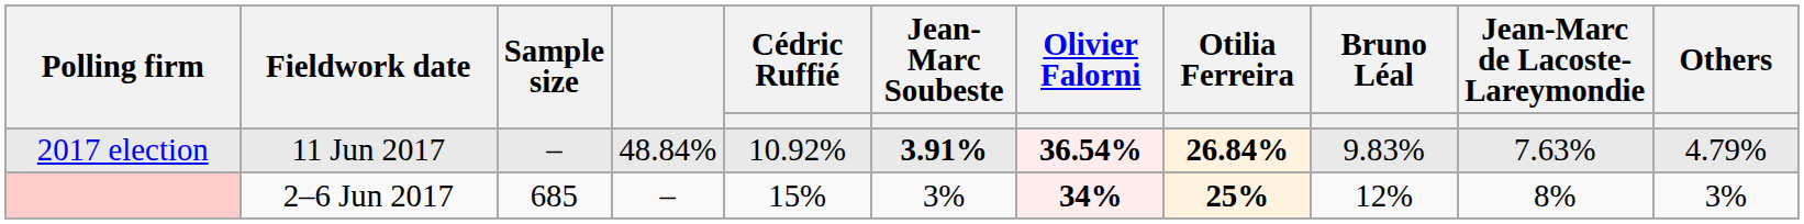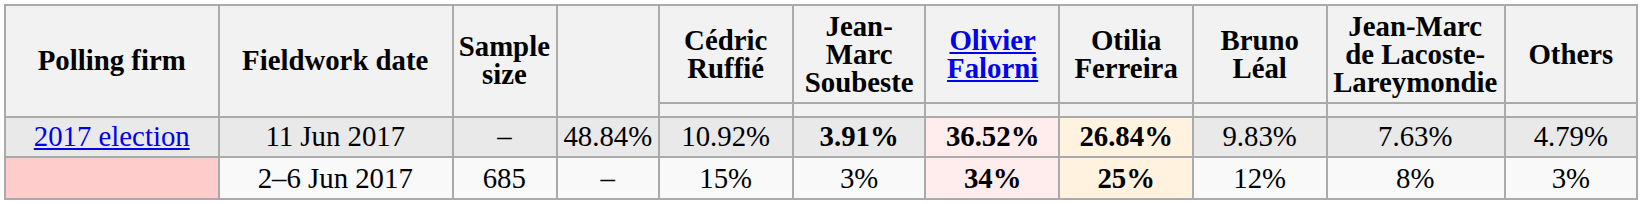2017 election | Olivier Falorni: 36.54% -> 36.52%
